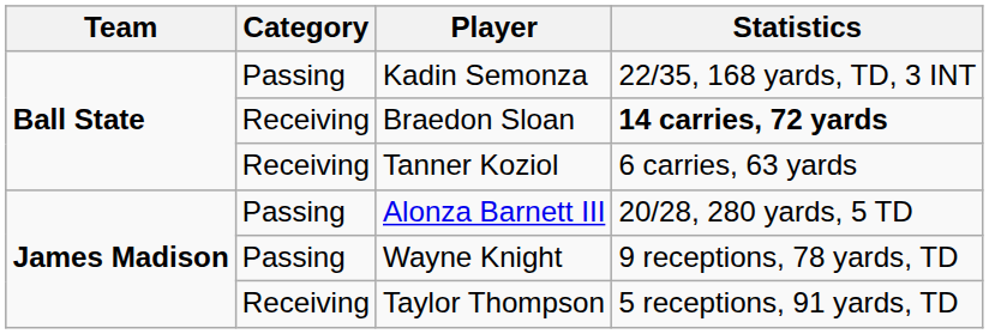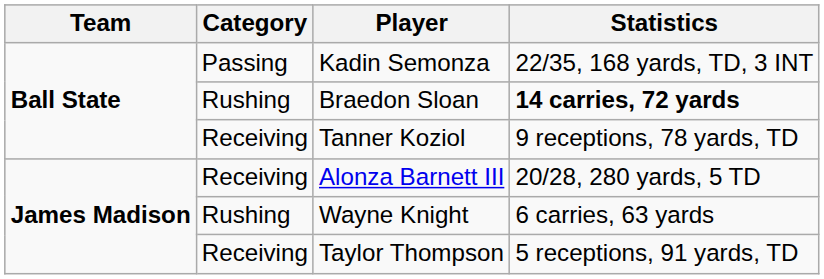Braedon Sloan | Category: Receiving -> Rushing
Tanner Koziol | Statistics: 6 carries, 63 yards -> 9 receptions, 78 yards, TD
Alonza Barnett III | Category: Passing -> Receiving
Wayne Knight | Category: Passing -> Rushing
Wayne Knight | Statistics: 9 receptions, 78 yards, TD -> 6 carries, 63 yards
